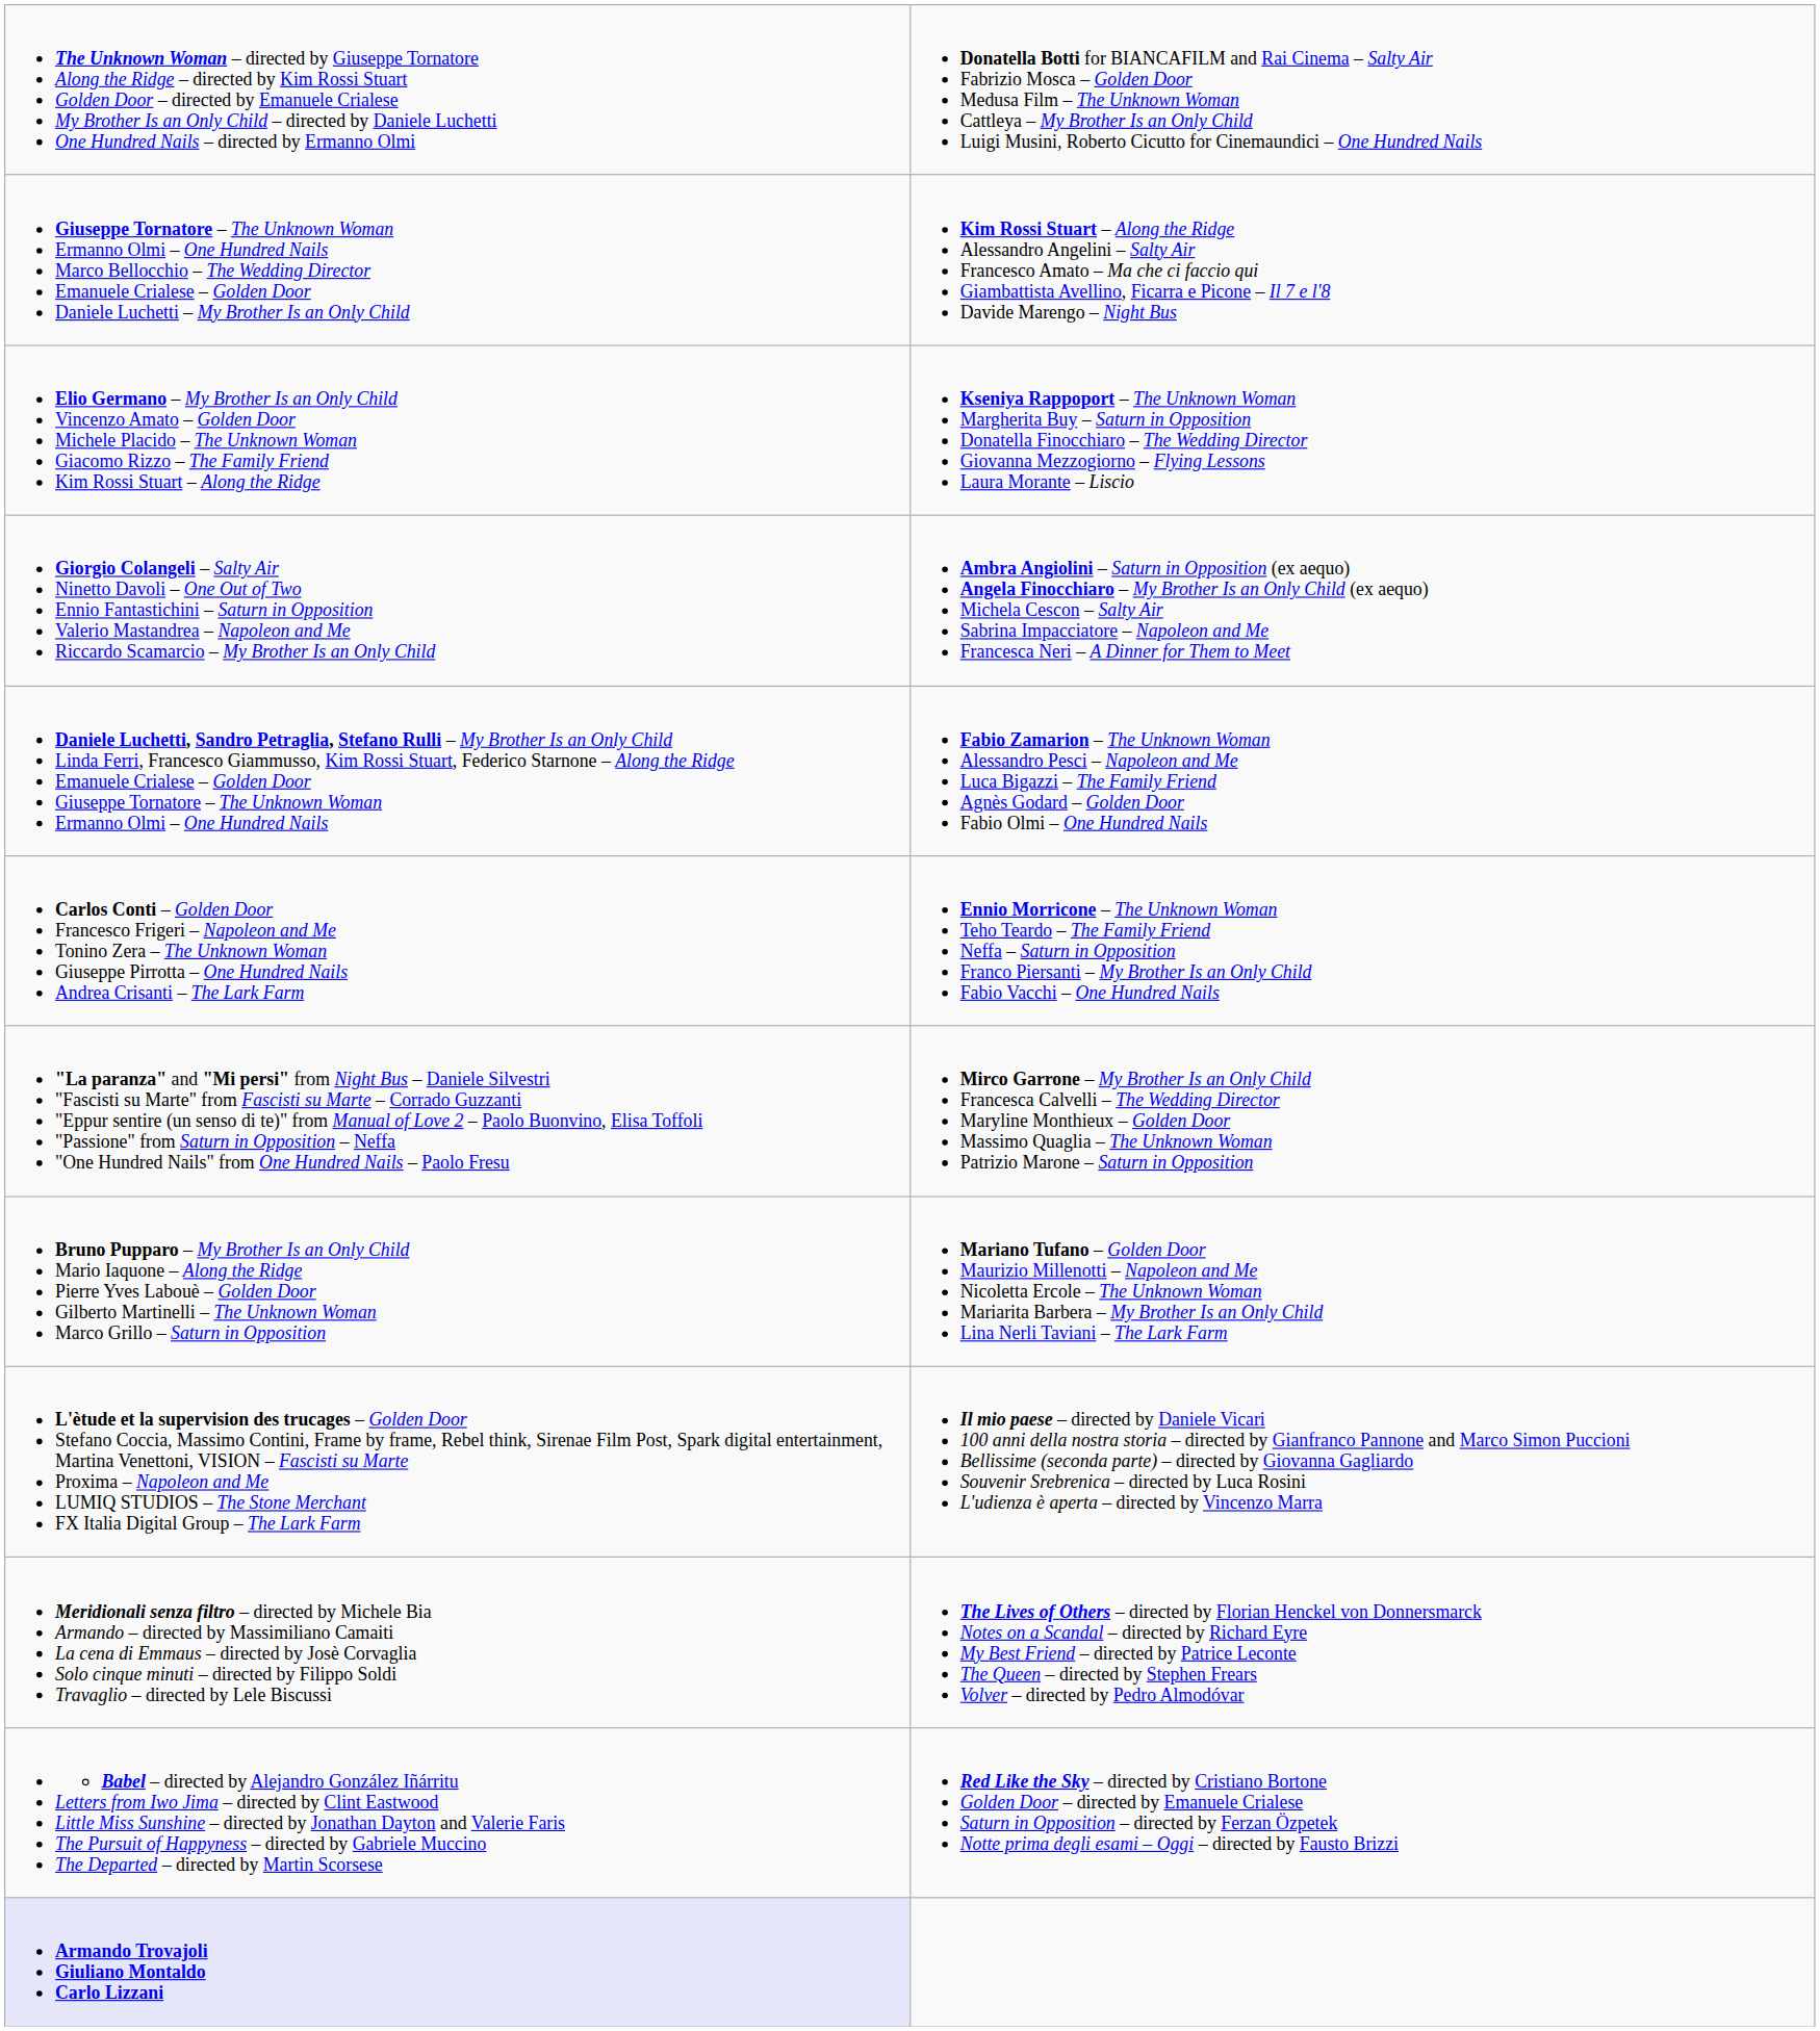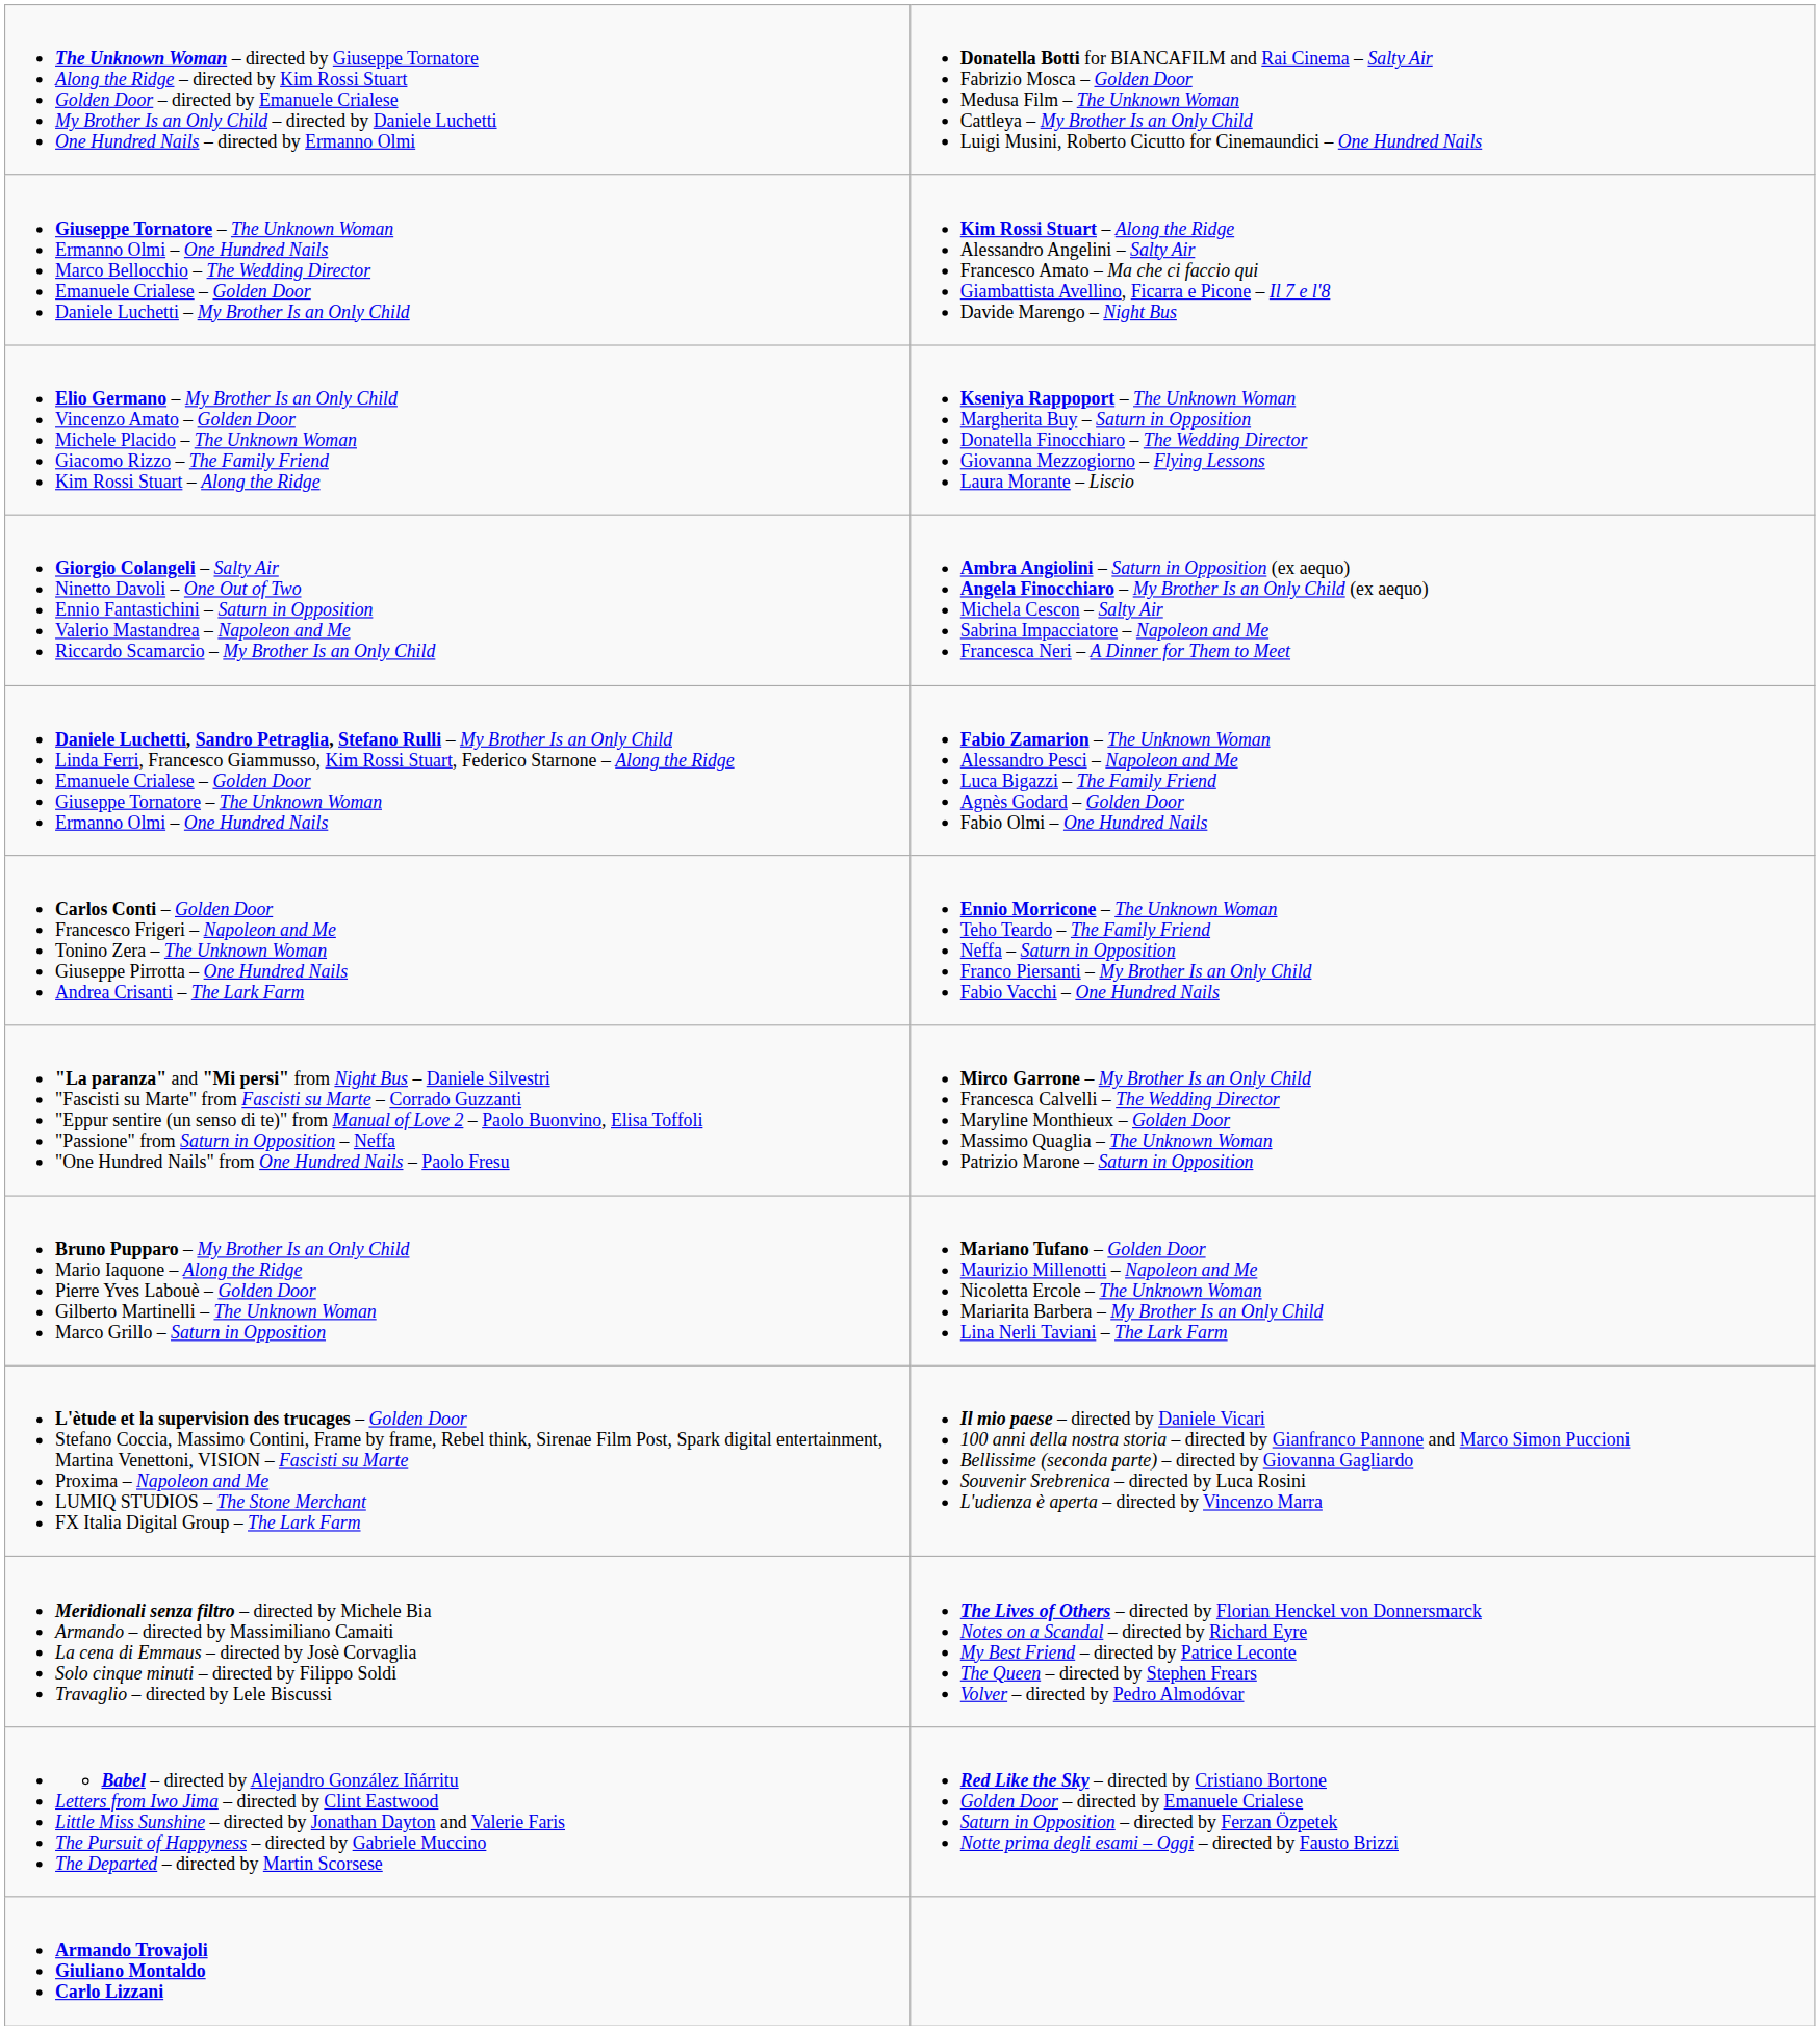Armando Trovajoli Giuliano Montaldo Carlo Lizzani | column 1: lavender background -> no background
